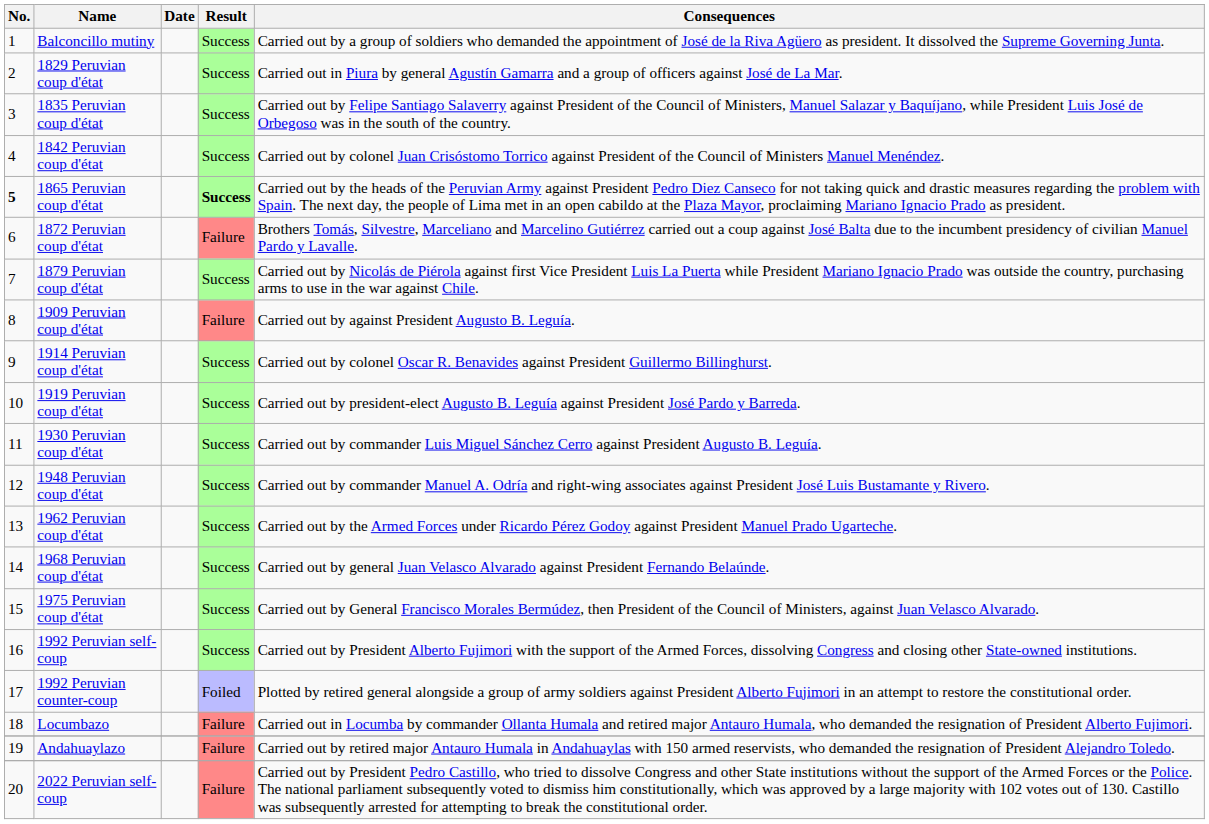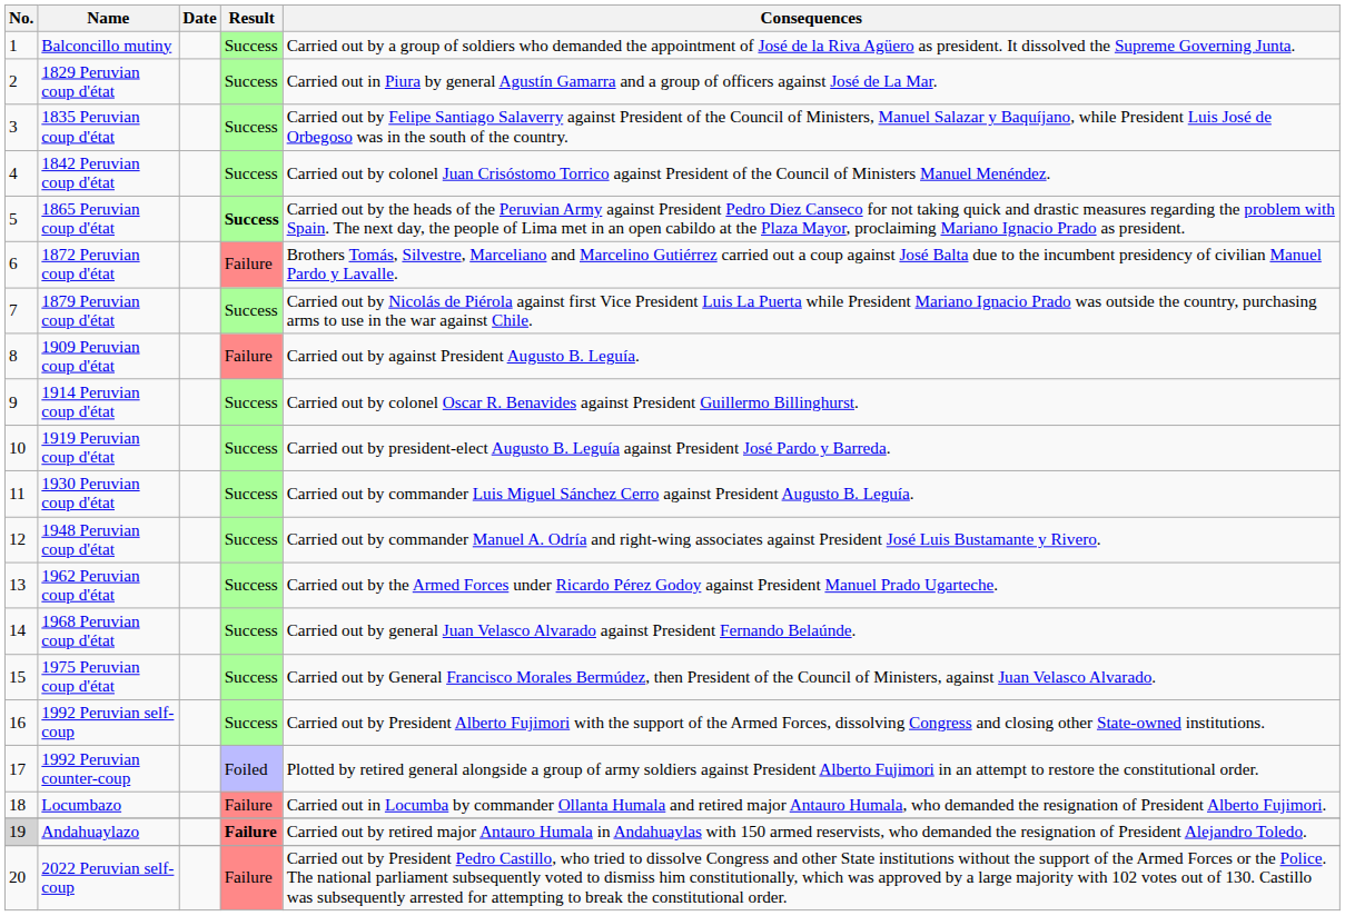1865 Peruvian coup d'état | No.: bold -> normal
Andahuaylazo | No.: no background -> lightgrey background
Andahuaylazo | Result: normal -> bold
